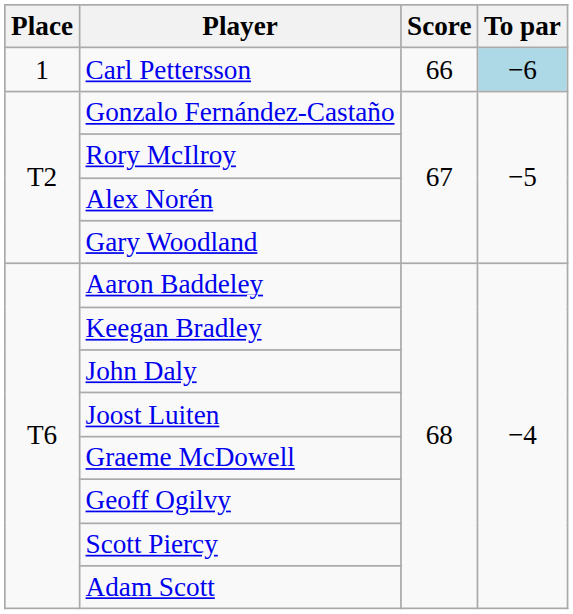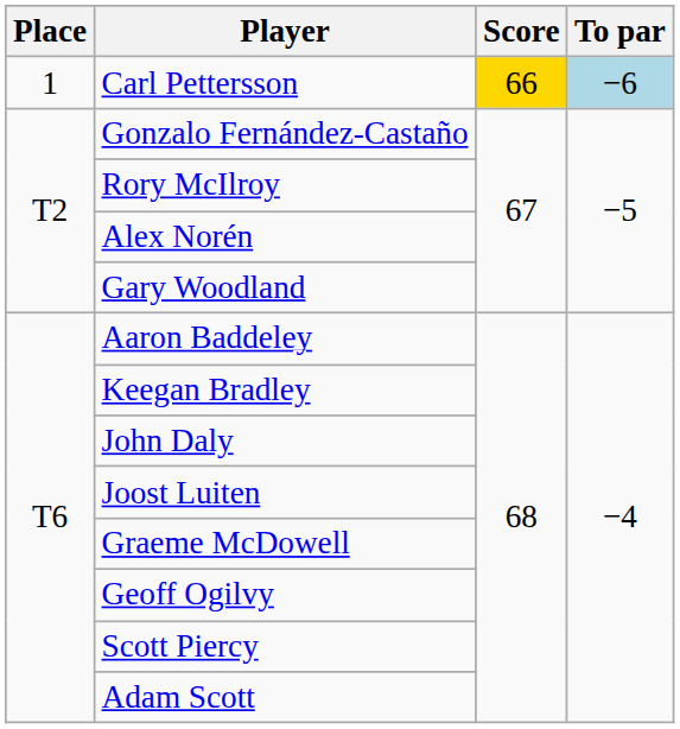Carl Pettersson | Score: no background -> gold background
